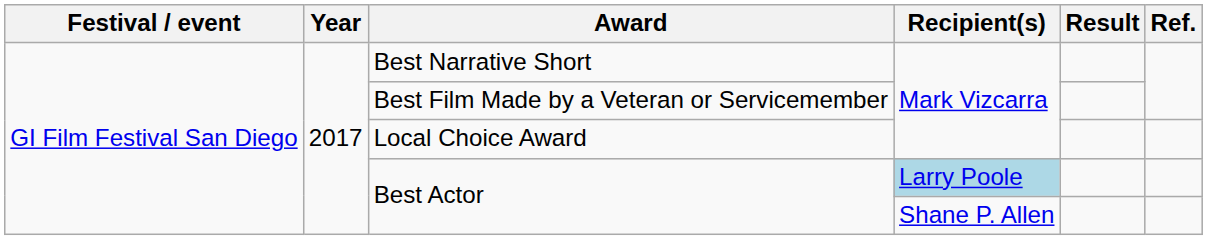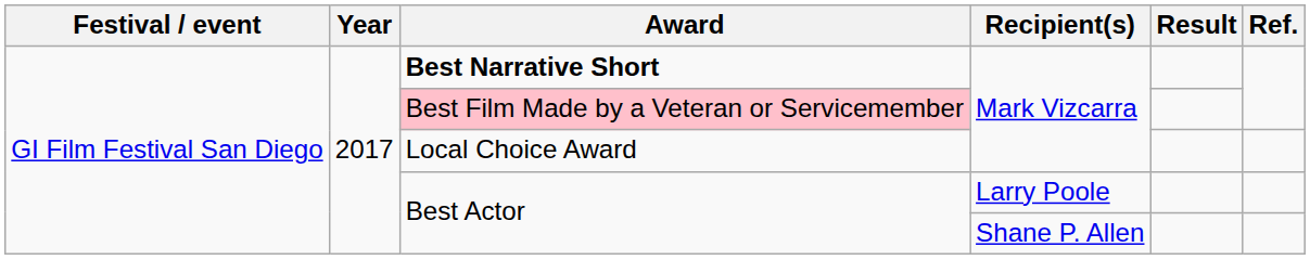Best Narrative Short | Award: normal -> bold
Best Film Made by a Veteran or Servicemember | Award: no background -> pink background
Best Actor / Larry Poole | Recipient(s): lightblue background -> no background
